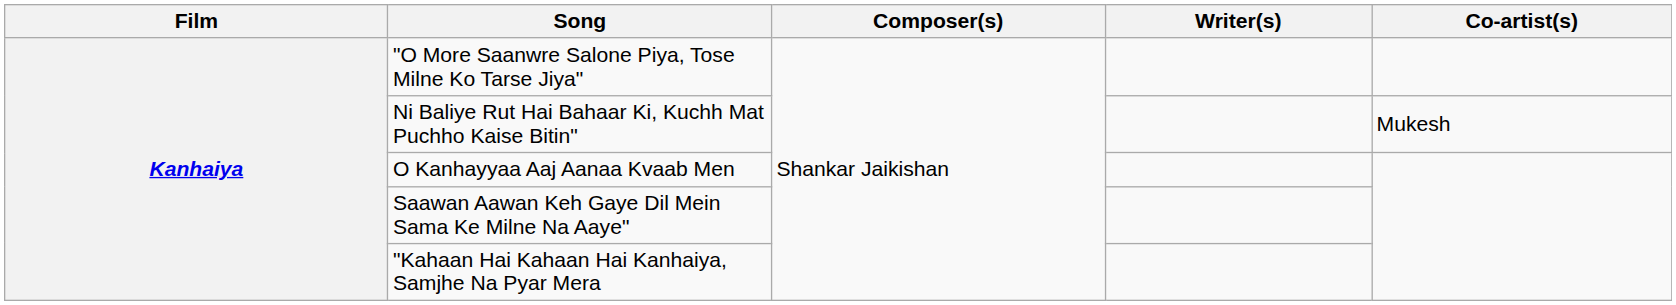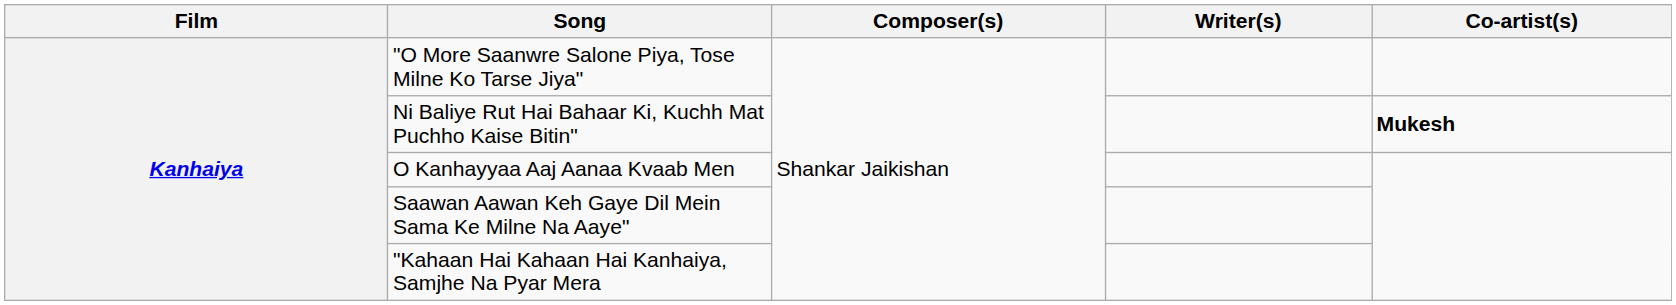Ni Baliye Rut Hai Bahaar Ki, Kuchh Mat Puchho Kaise Bitin" | Co-artist(s): normal -> bold
